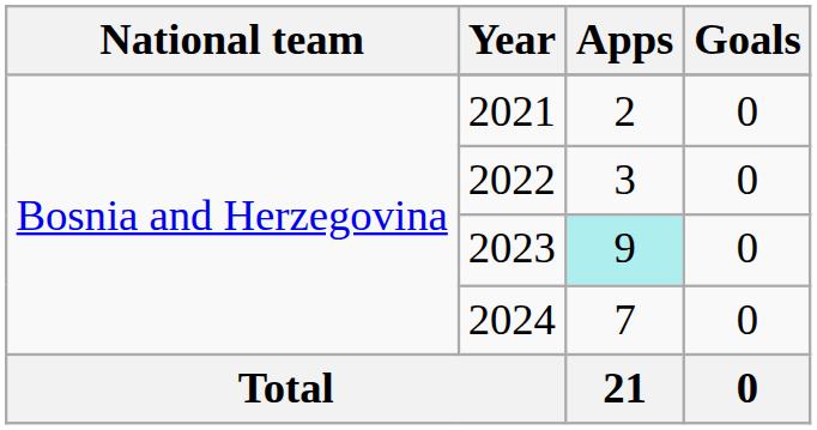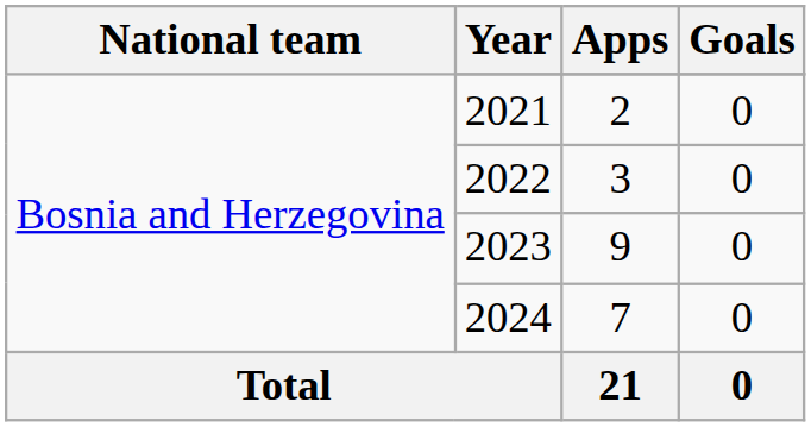2023 | Apps: paleturquoise background -> no background
